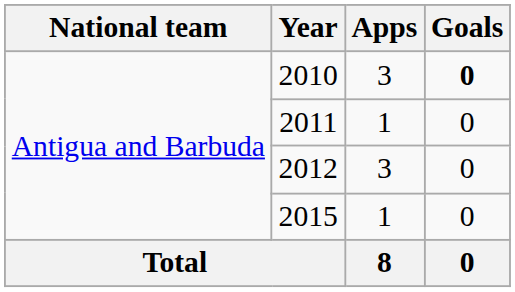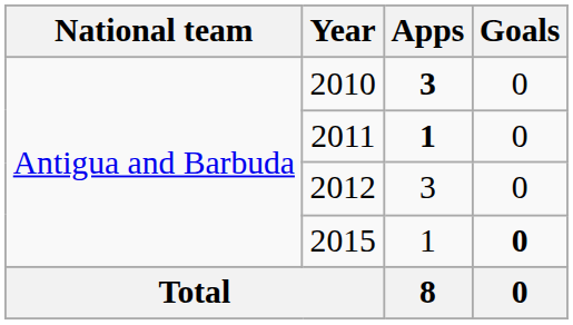2010 | Apps: normal -> bold
2010 | Goals: bold -> normal
2011 | Apps: normal -> bold
2015 | Goals: normal -> bold
